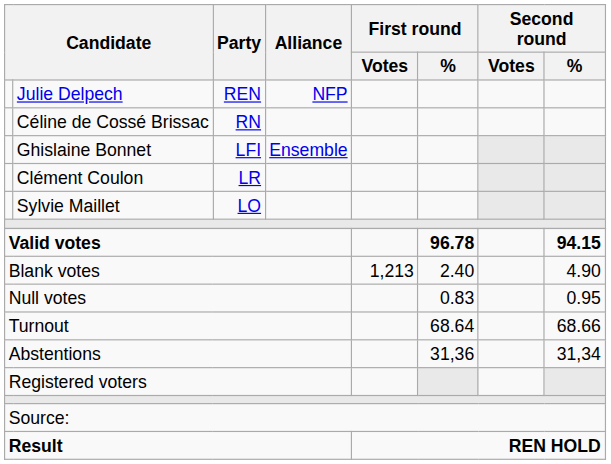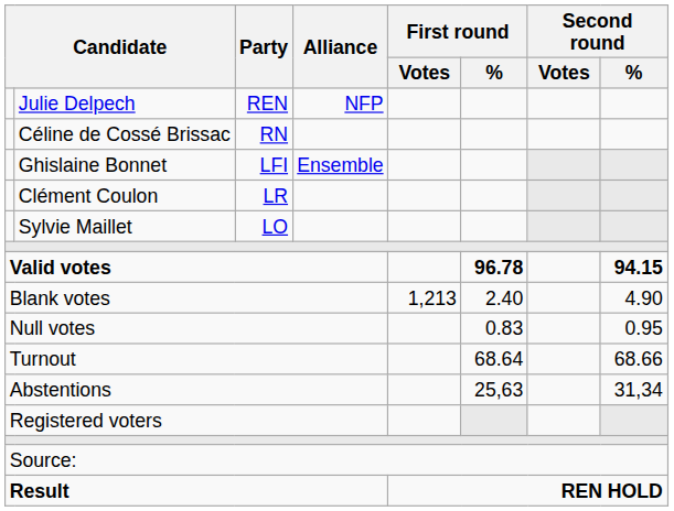Abstentions | First round / %: 31,36 -> 25,63
